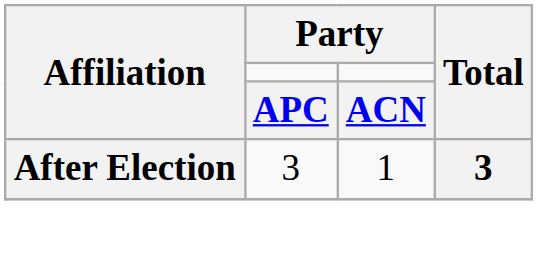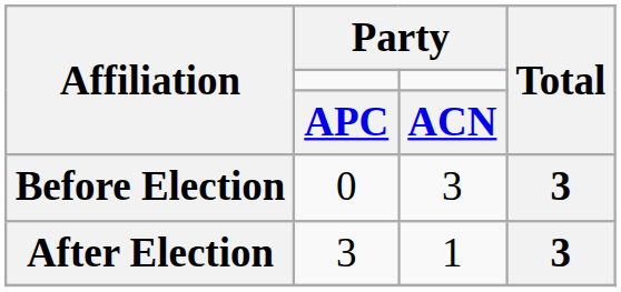+ row: Before Election | 0 | 3 | 3
